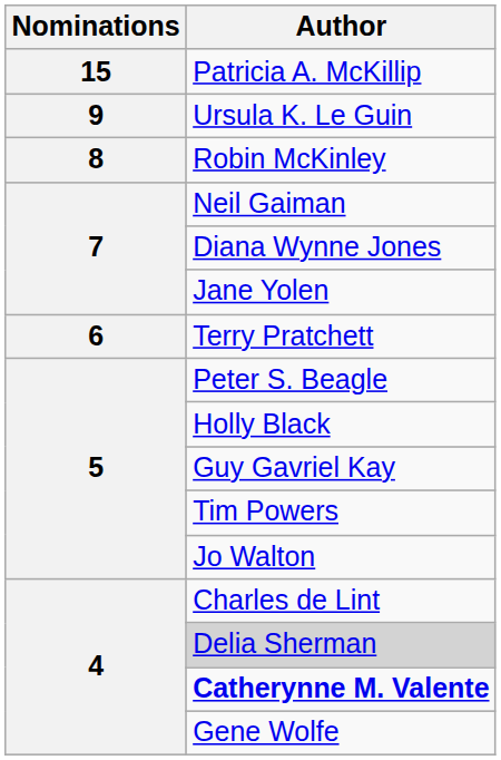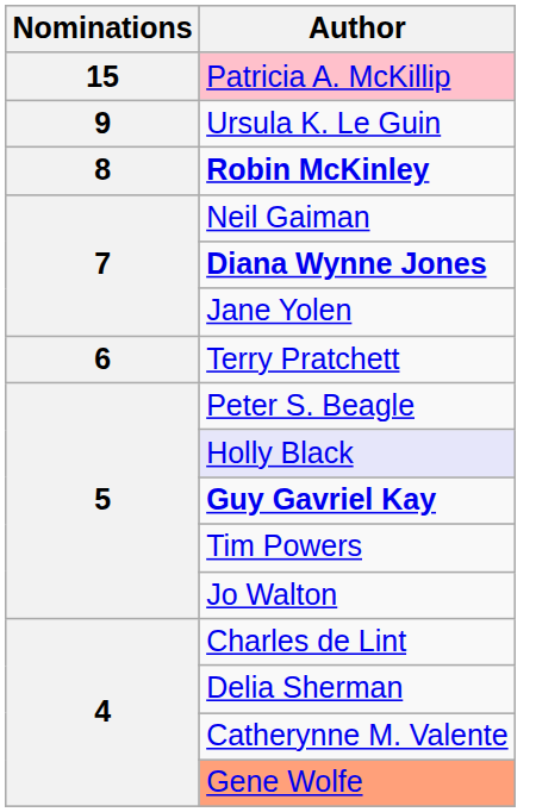Patricia A. McKillip | Author: no background -> pink background
Robin McKinley | Author: normal -> bold
Diana Wynne Jones | Author: normal -> bold
Holly Black | Author: no background -> lavender background
Guy Gavriel Kay | Author: normal -> bold
Delia Sherman | Author: lightgrey background -> no background
Catherynne M. Valente | Author: bold -> normal
Gene Wolfe | Author: no background -> lightsalmon background
